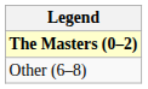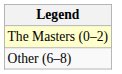row 2 | column 1: bold -> normal
